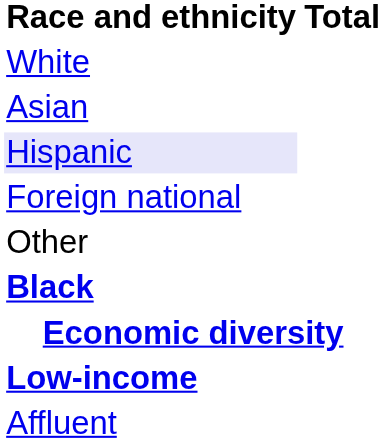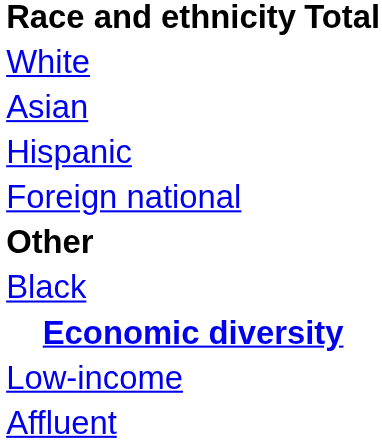Hispanic | Race and ethnicity: lavender background -> no background
Other | Race and ethnicity: normal -> bold
Black | Race and ethnicity: bold -> normal
Low-income | Race and ethnicity: bold -> normal
